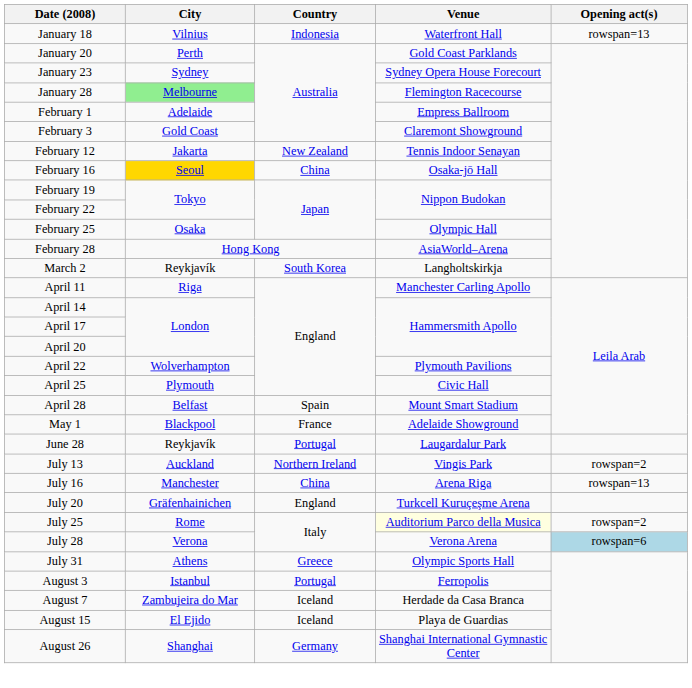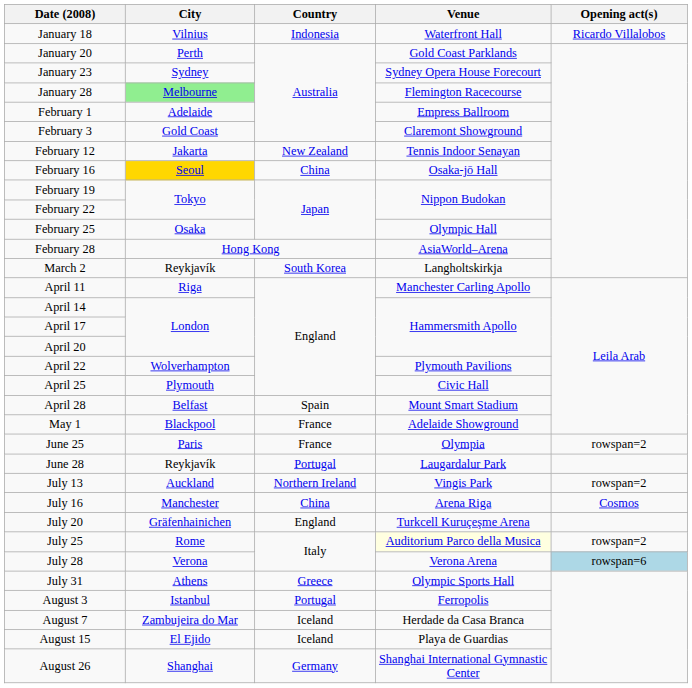January 18 | Opening act(s): rowspan=13 -> Ricardo Villalobos
+ row: June 25 | Paris | France | Olympia | rowspan=2
July 16 | Opening act(s): rowspan=13 -> Cosmos
